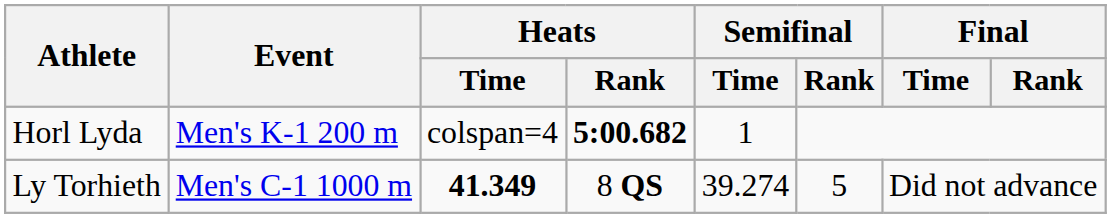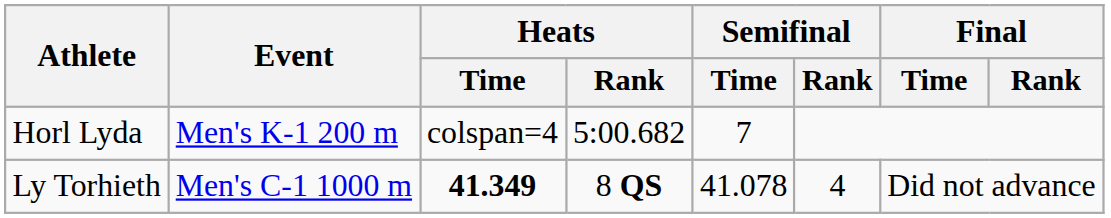Horl Lyda | Heats / Rank: bold -> normal
Horl Lyda | Semifinal / Time: 1 -> 7
Ly Torhieth | Semifinal / Time: 39.274 -> 41.078
Ly Torhieth | Semifinal / Rank: 5 -> 4
